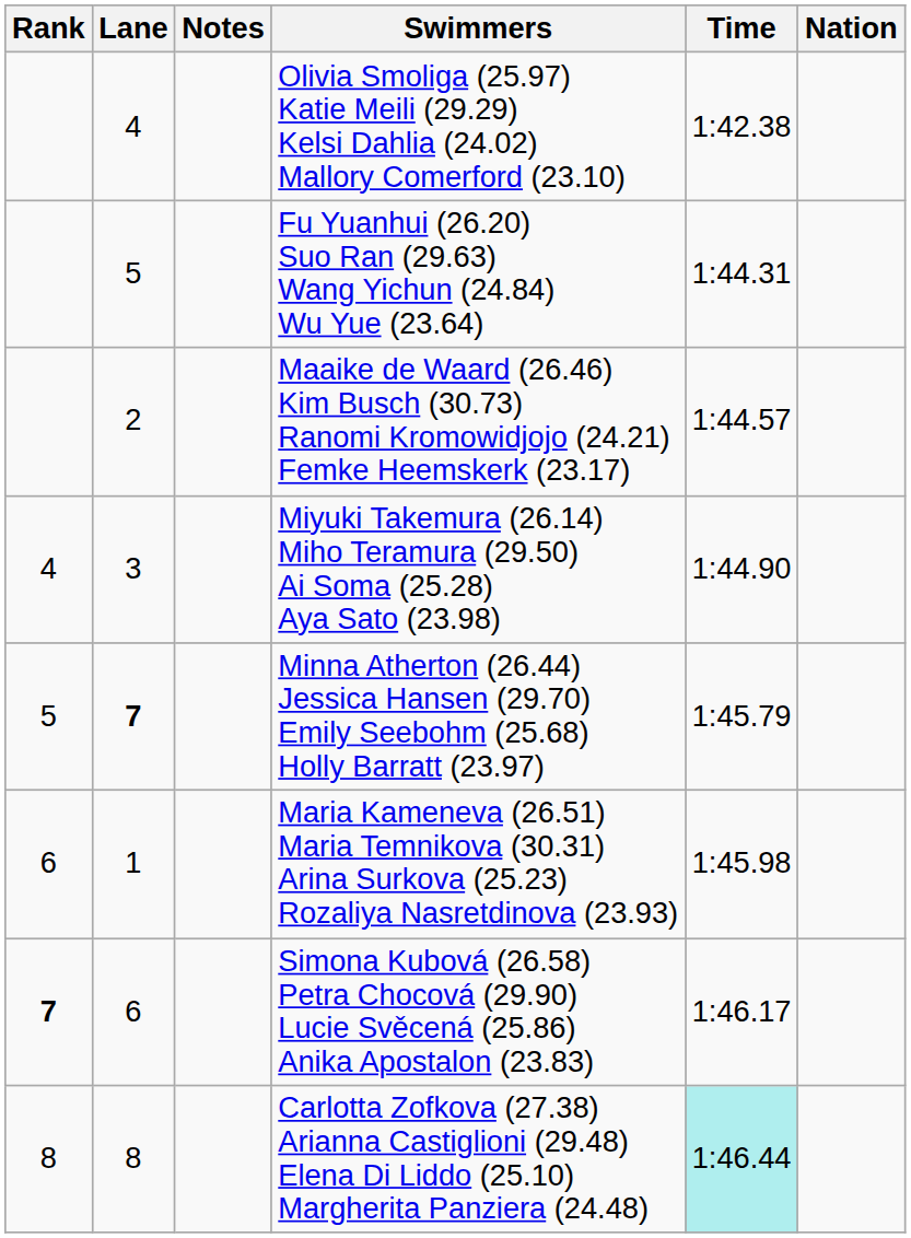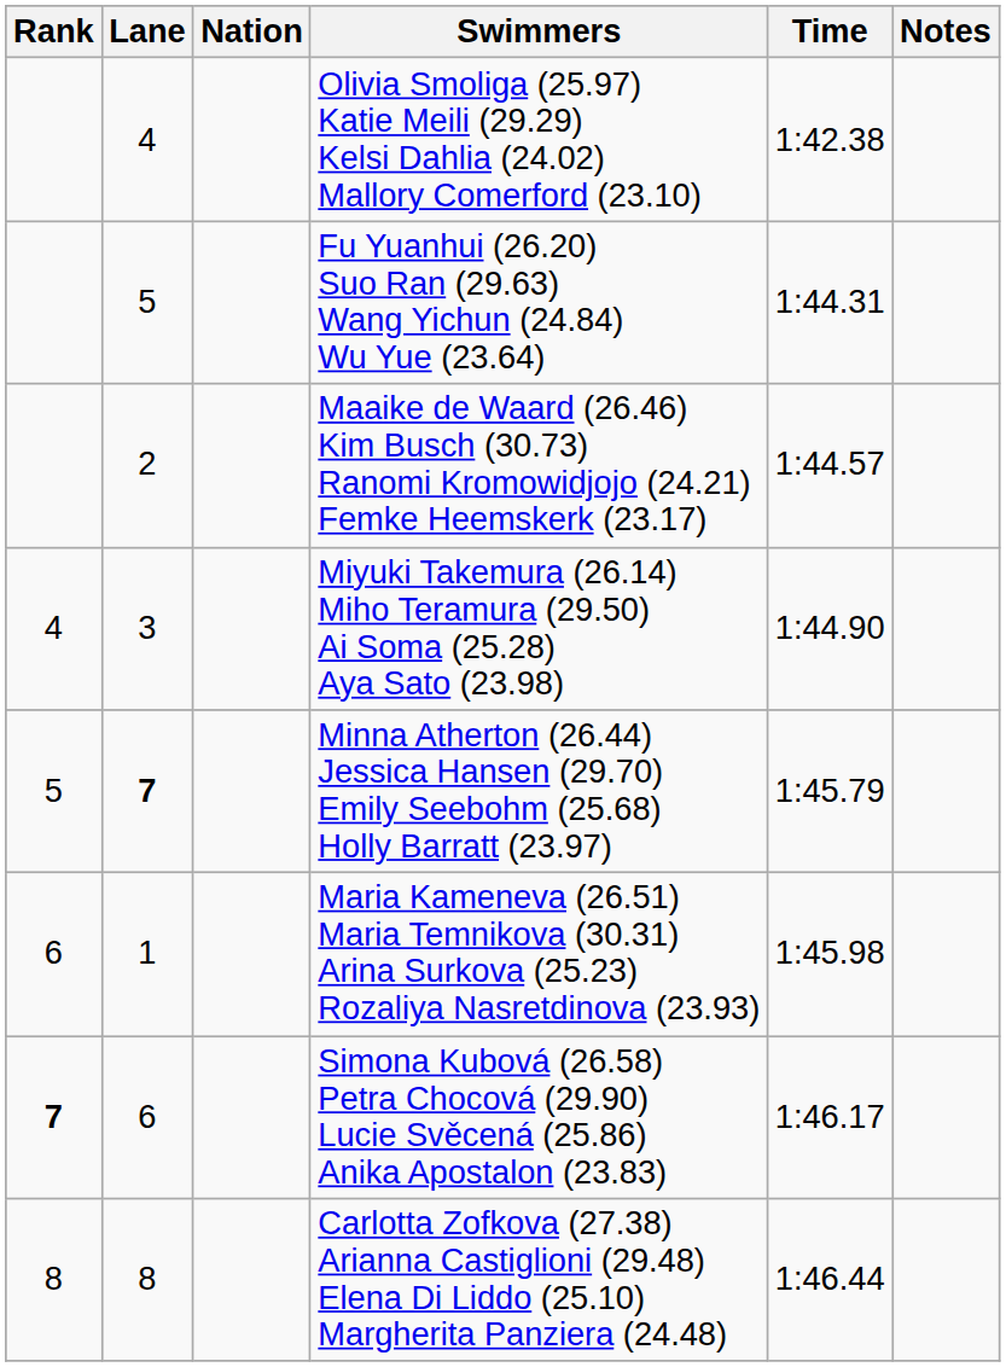columns swapped: Nation <-> Notes
row 9 | Time: paleturquoise background -> no background
